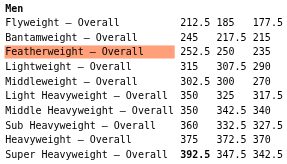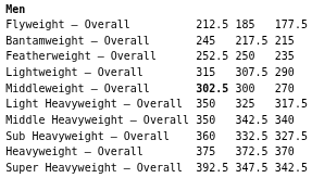row 4 | column 1: lightsalmon background -> no background
row 6 | column 2: normal -> bold
row 11 | column 2: bold -> normal
